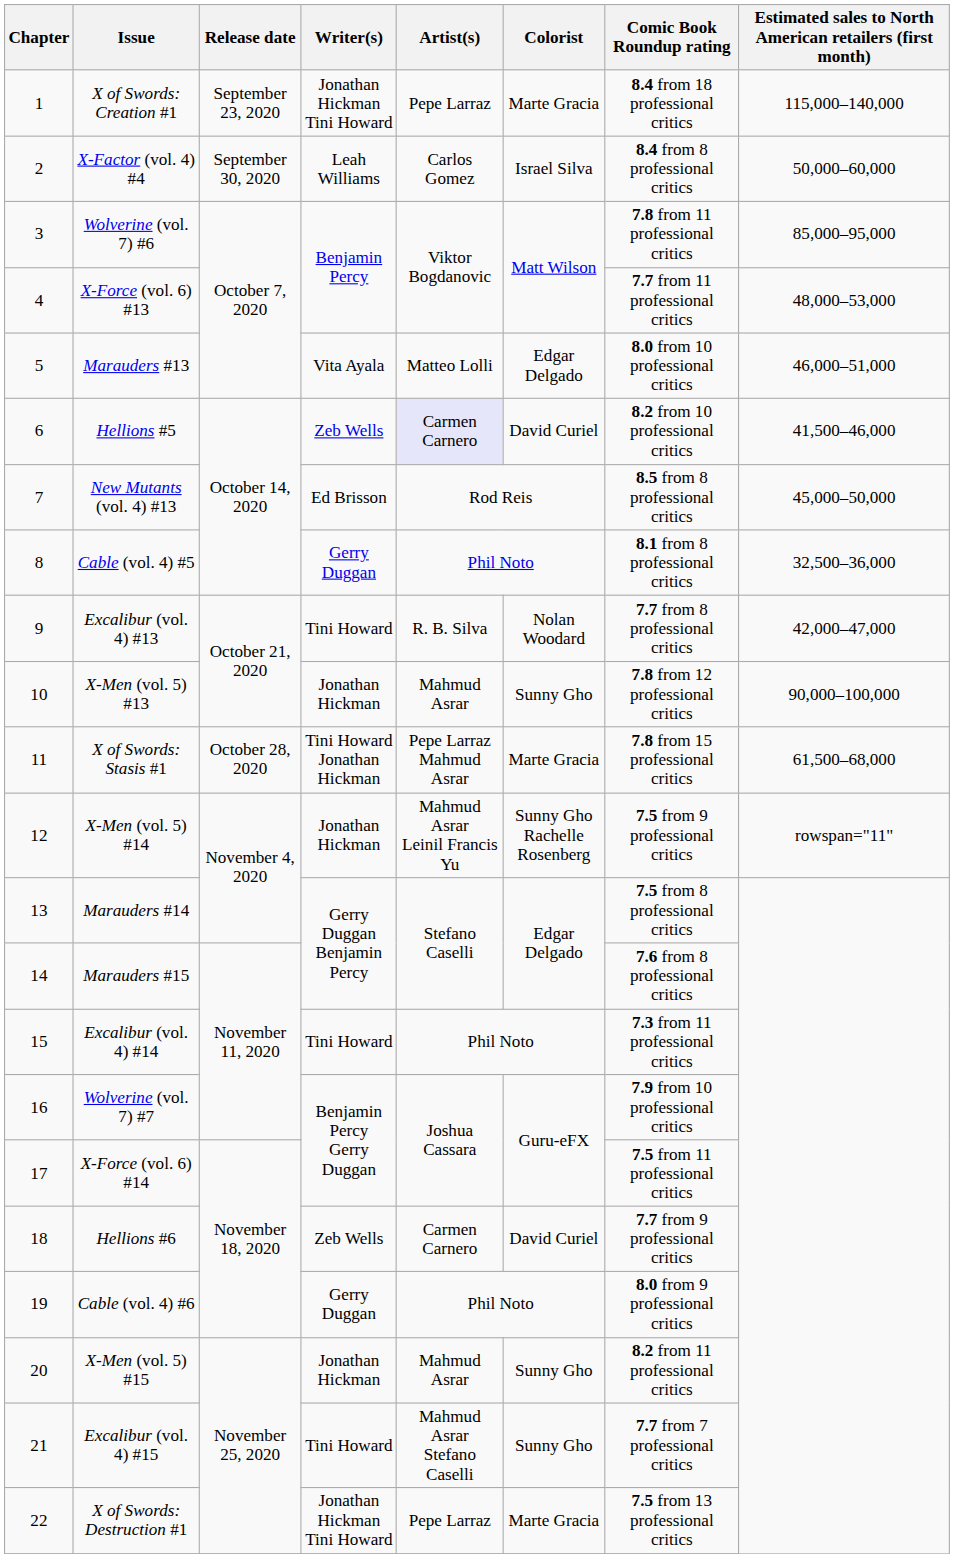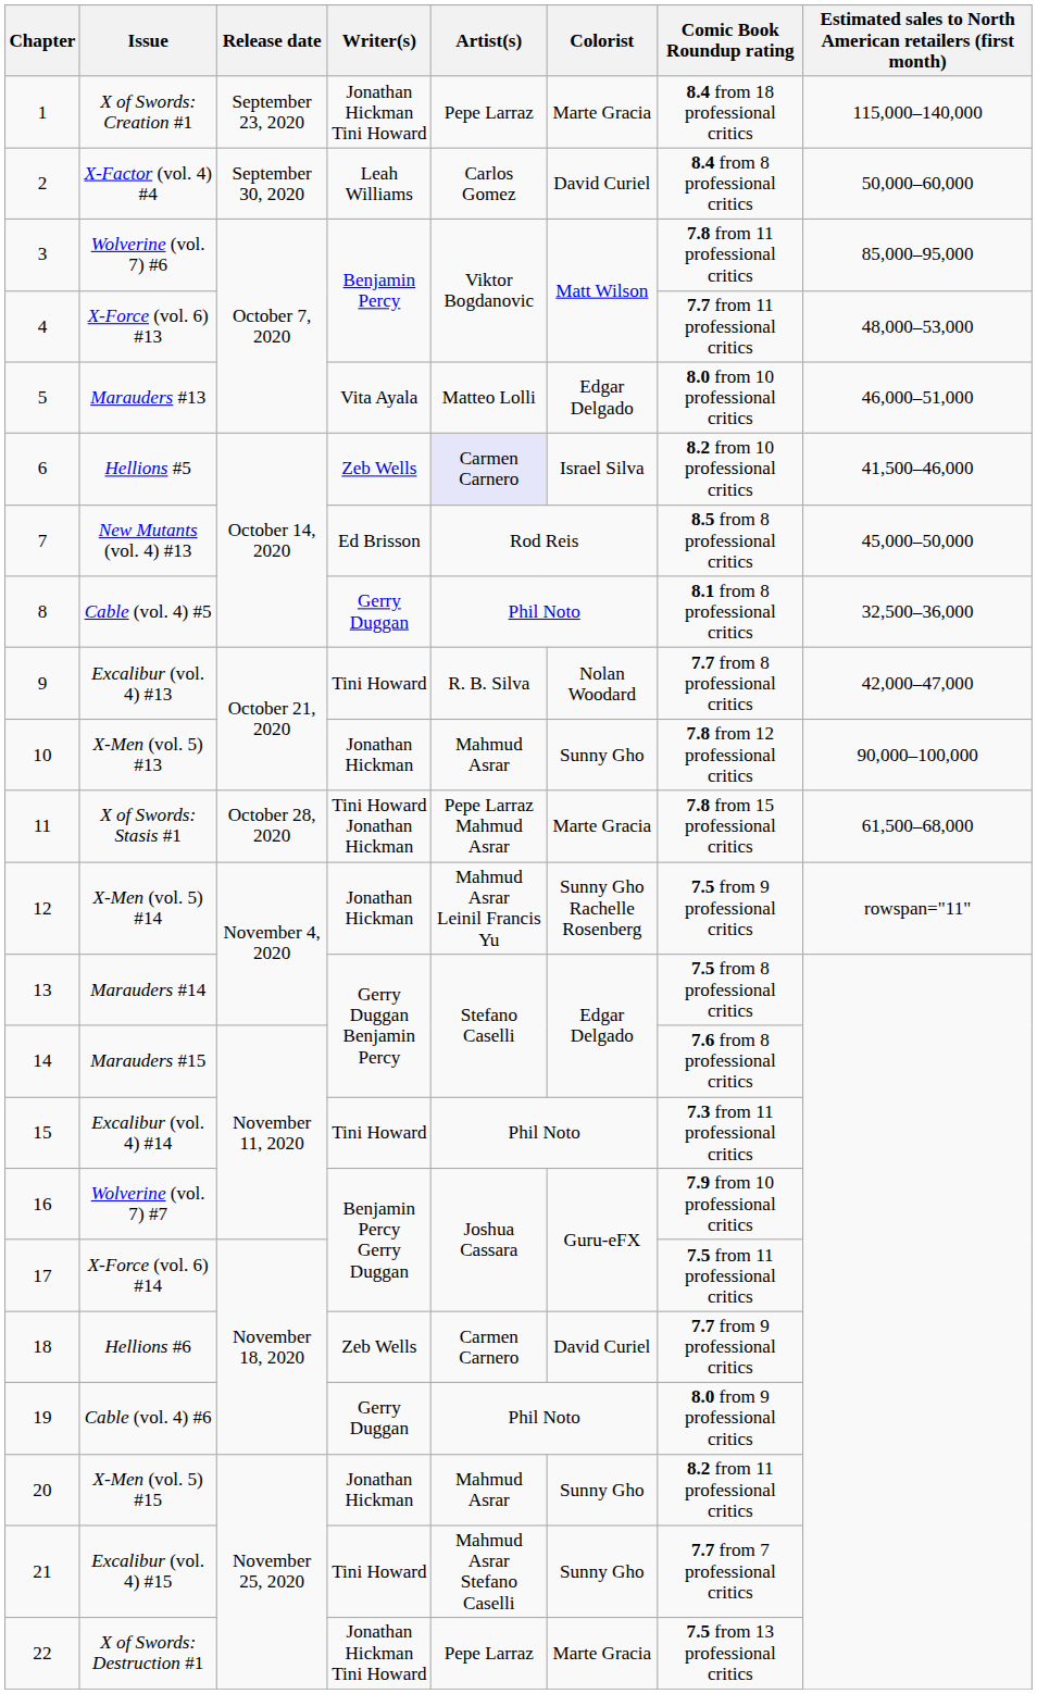X-Factor (vol. 4) #4 | Colorist: Israel Silva -> David Curiel
Hellions #5 | Colorist: David Curiel -> Israel Silva
